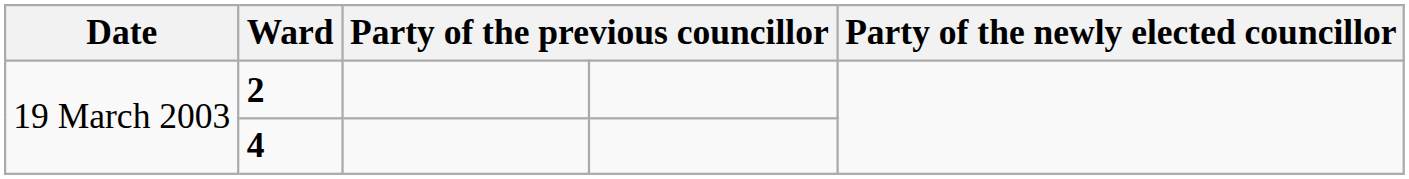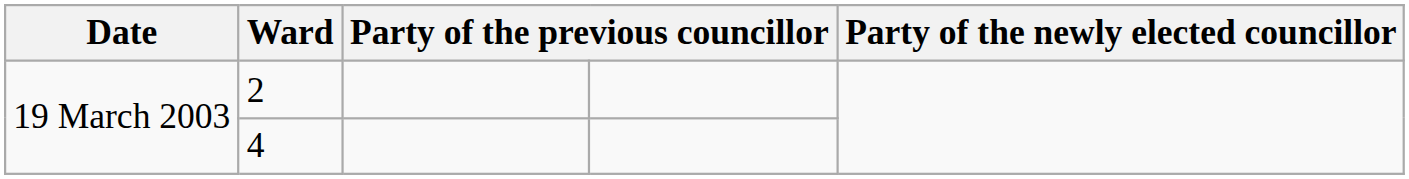2 | Ward: bold -> normal
4 | Ward: bold -> normal
